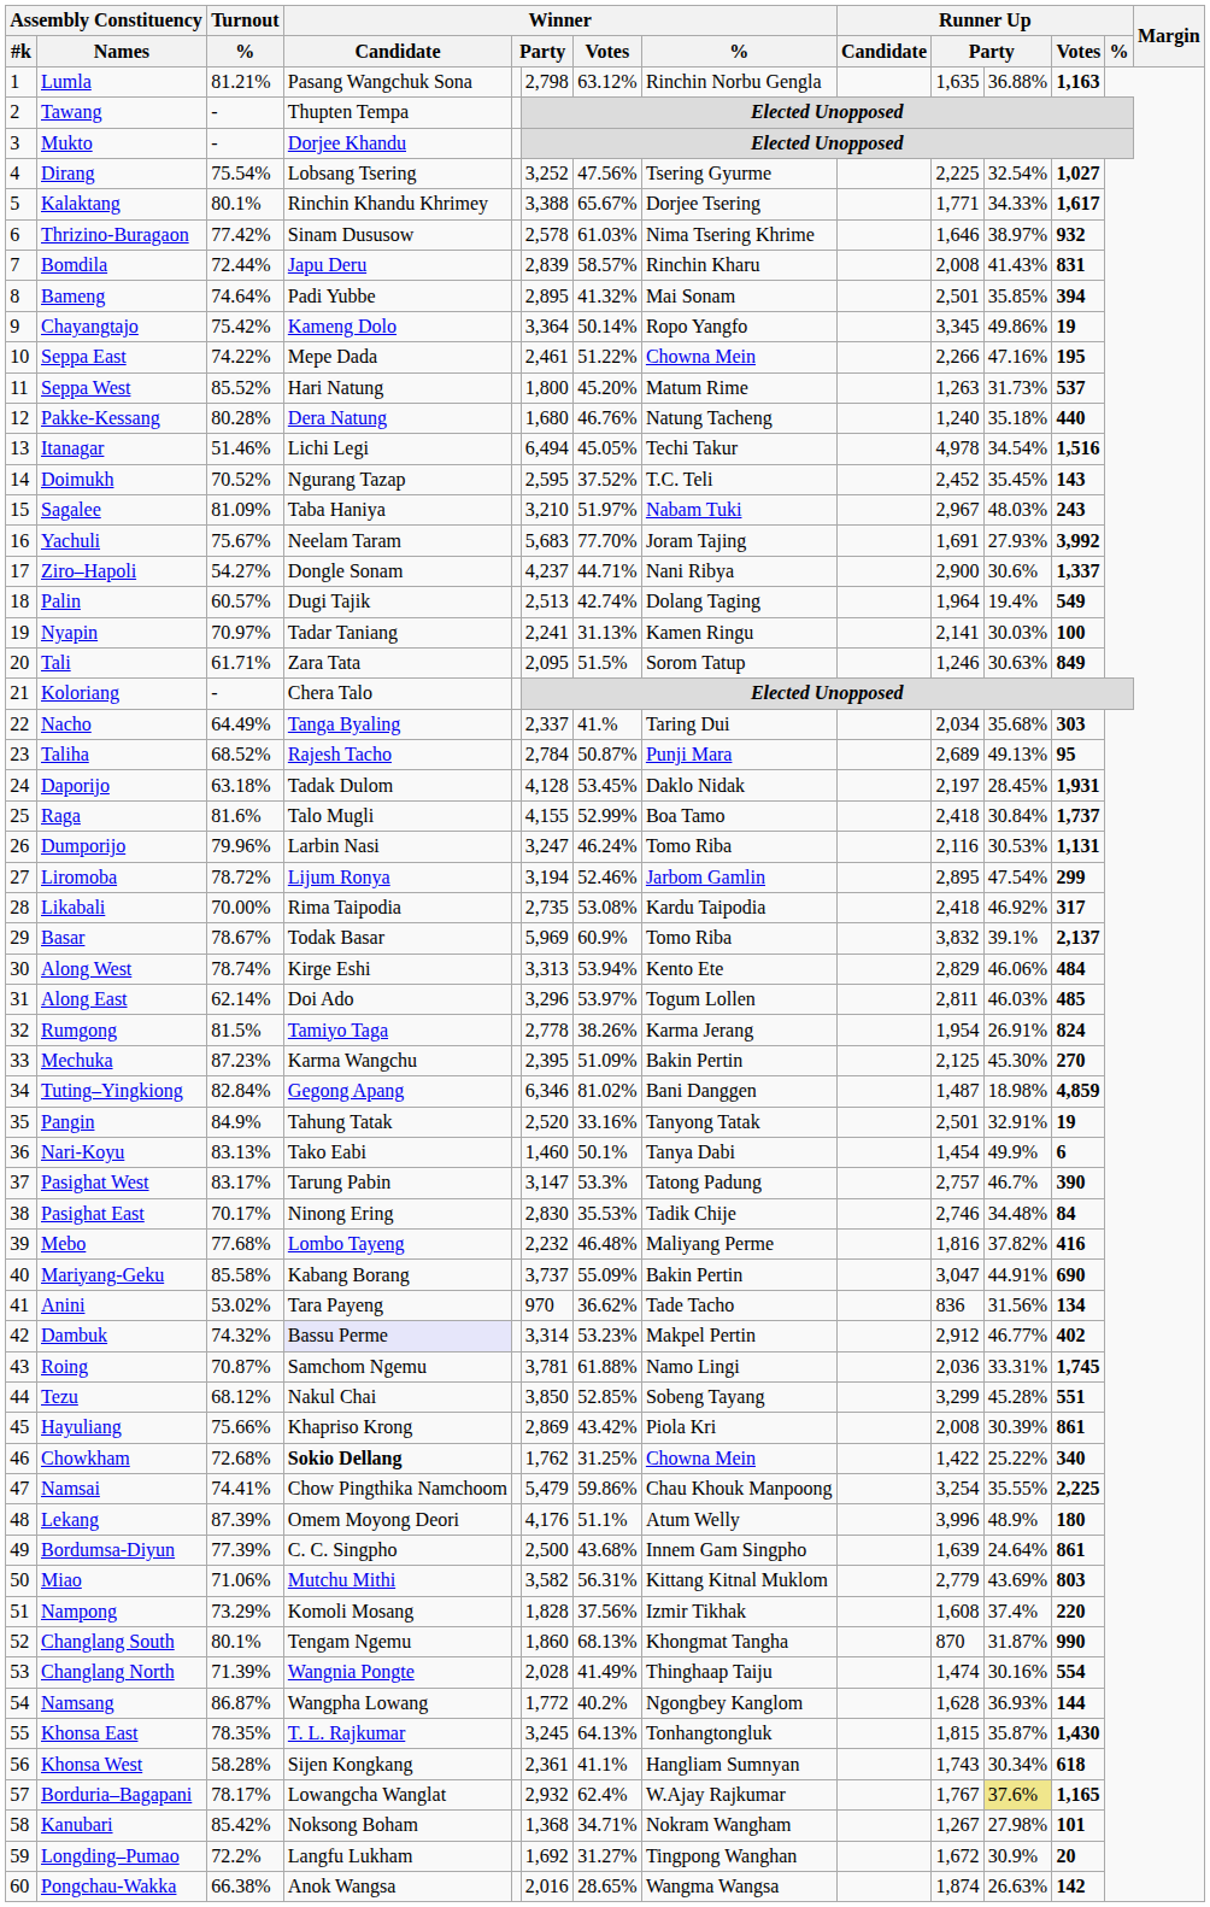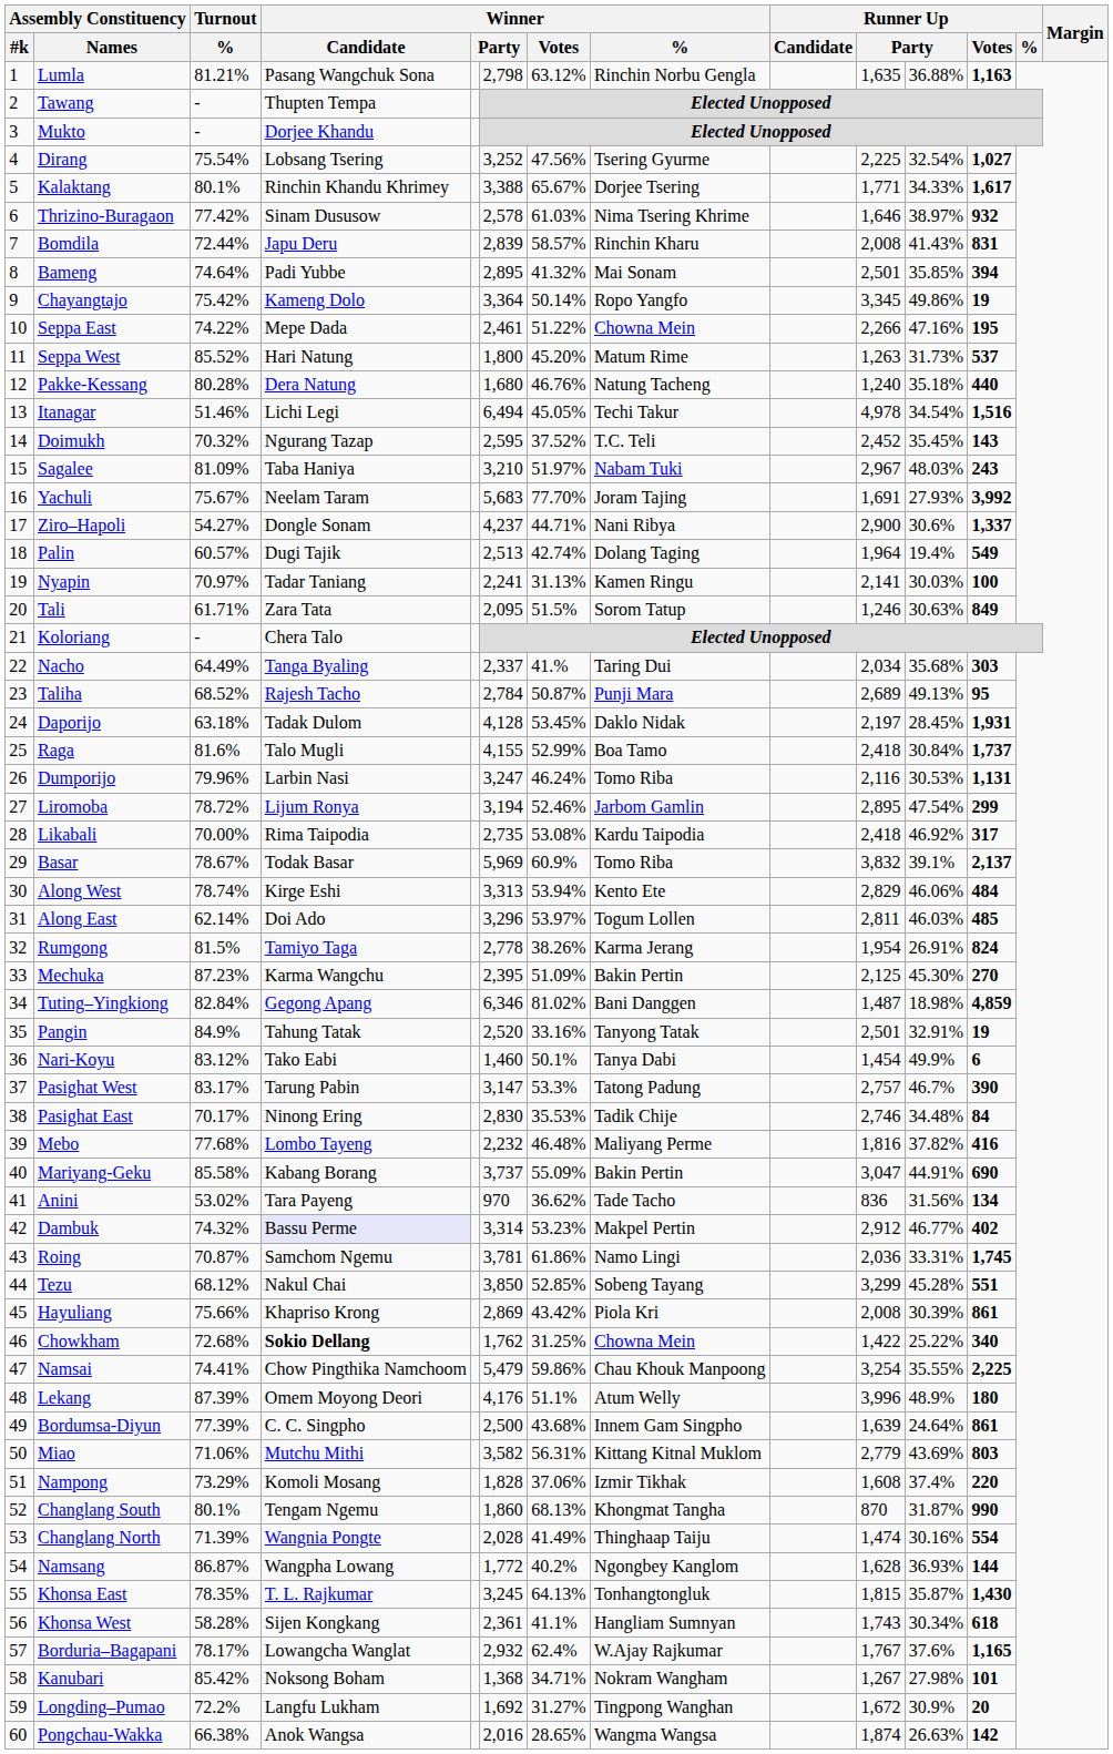Doimukh | Turnout / %: 70.52% -> 70.32%
Nari-Koyu | Turnout / %: 83.13% -> 83.12%
Roing | Winner / Votes: 61.88% -> 61.86%
Nampong | Winner / Votes: 37.56% -> 37.06%
Borduria–Bagapani | column 11: khaki background -> no background
